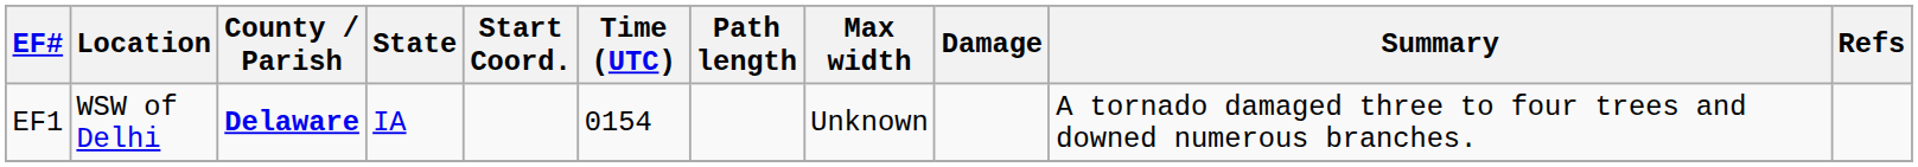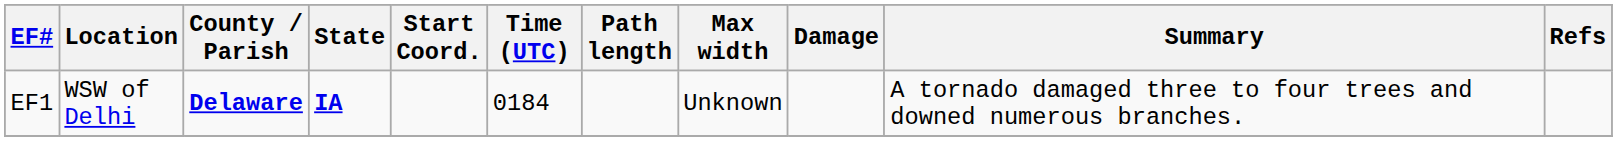EF1 | State: normal -> bold
EF1 | Time (UTC): 0154 -> 0184
